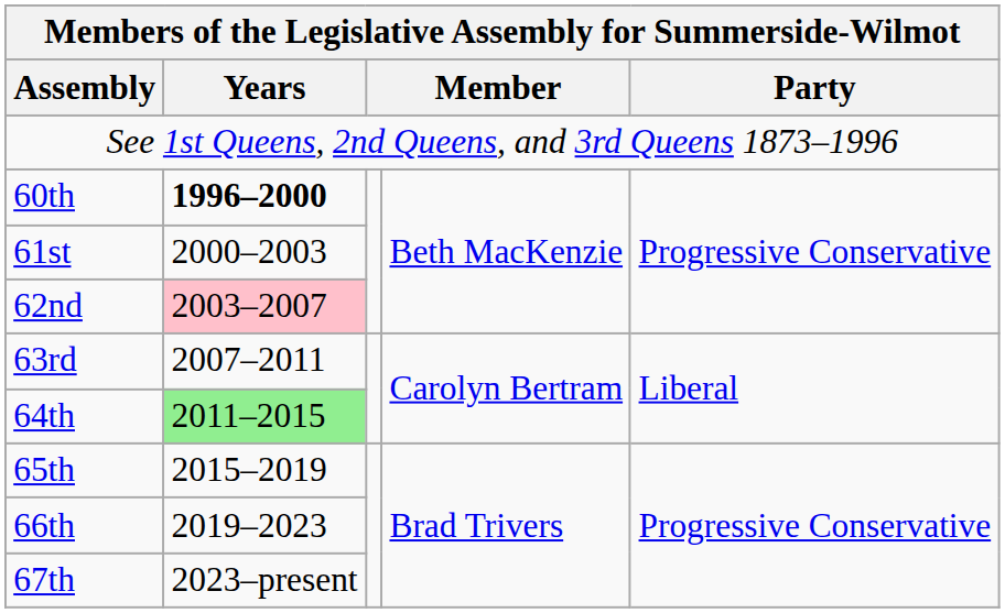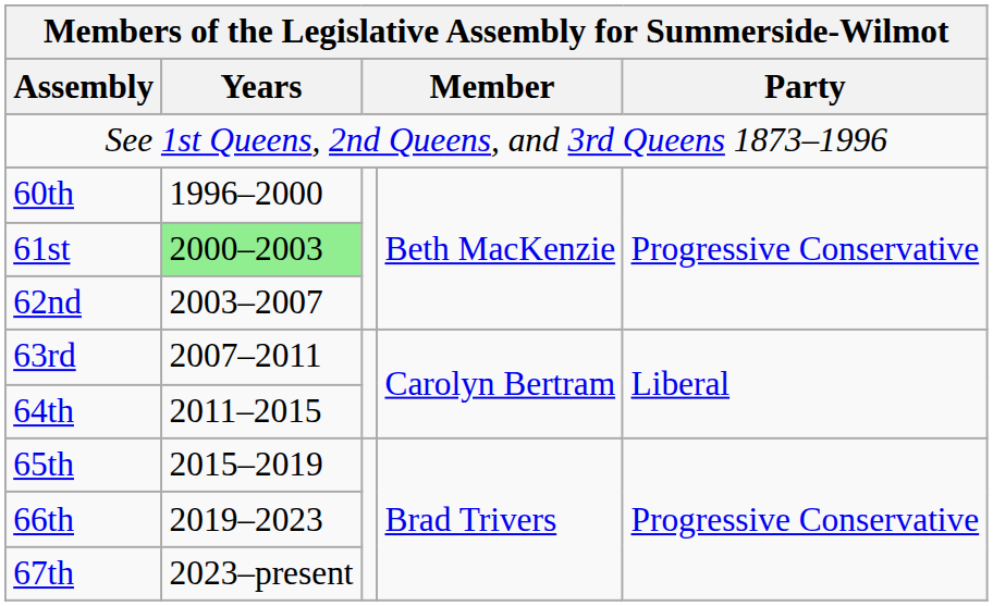60th | Years: bold -> normal
61st | Years: no background -> lightgreen background
62nd | Years: pink background -> no background
64th | Years: lightgreen background -> no background
